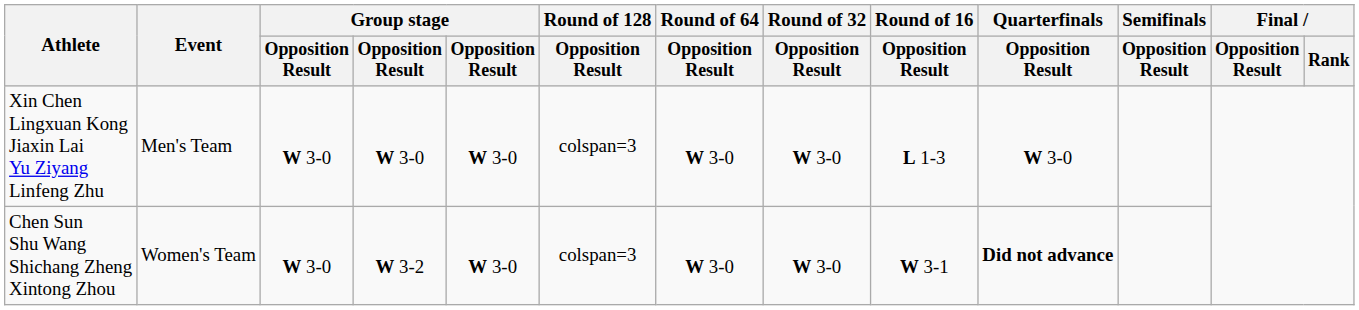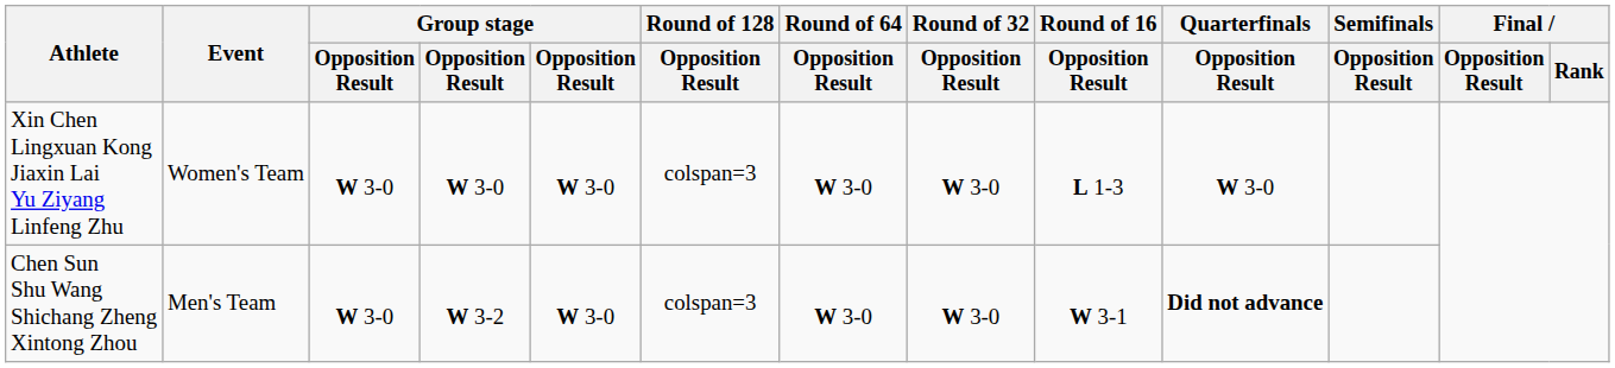Xin Chen Lingxuan Kong Jiaxin Lai Yu Ziyang Linfeng Zhu | Event: Men's Team -> Women's Team
Chen Sun Shu Wang Shichang Zheng Xintong Zhou | Event: Women's Team -> Men's Team
